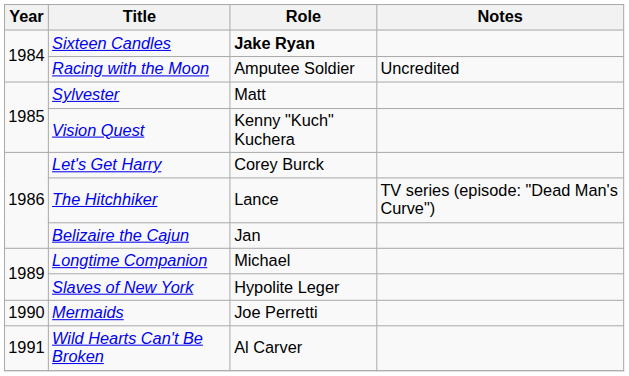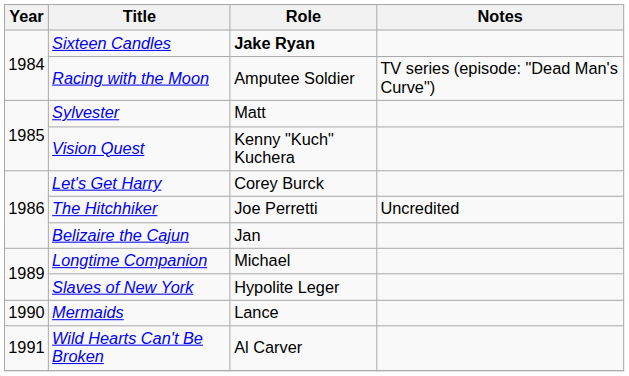Racing with the Moon | Notes: Uncredited -> TV series (episode: "Dead Man's Curve")
The Hitchhiker | Role: Lance -> Joe Perretti
The Hitchhiker | Notes: TV series (episode: "Dead Man's Curve") -> Uncredited
Mermaids | Role: Joe Perretti -> Lance
